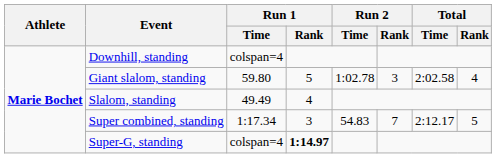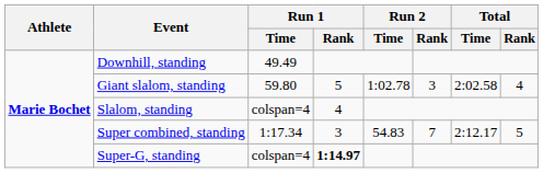Downhill, standing | Run 1 / Time: colspan=4 -> 49.49
Slalom, standing | Run 1 / Time: 49.49 -> colspan=4
